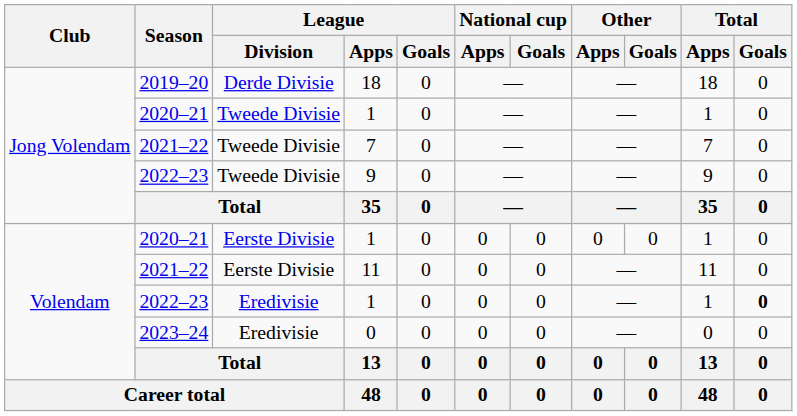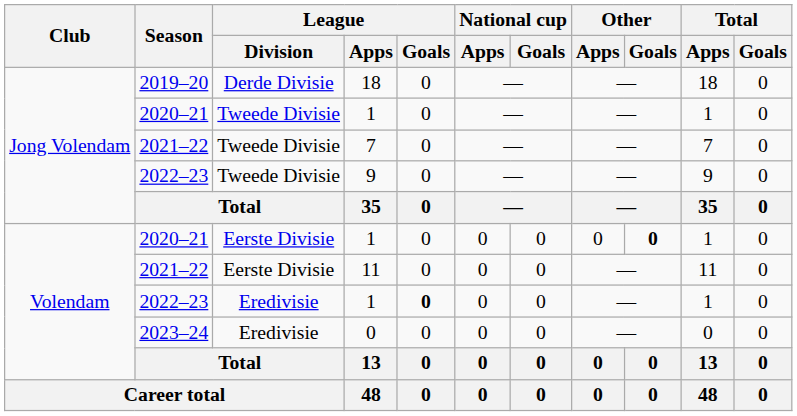Eerste Divisie / 1 | Other / Goals: normal -> bold
Eredivisie / 1 | League / Goals: normal -> bold
Eredivisie / 1 | Total / Goals: bold -> normal
